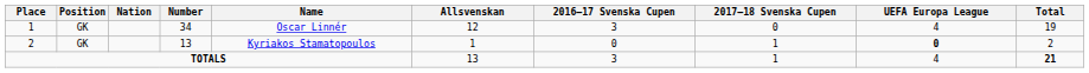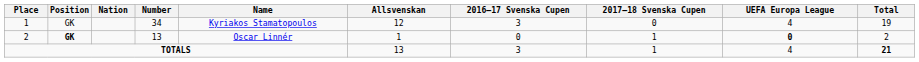row 2 | Name: Oscar Linnér -> Kyriakos Stamatopoulos
row 3 | Position: normal -> bold
row 3 | Name: Kyriakos Stamatopoulos -> Oscar Linnér
